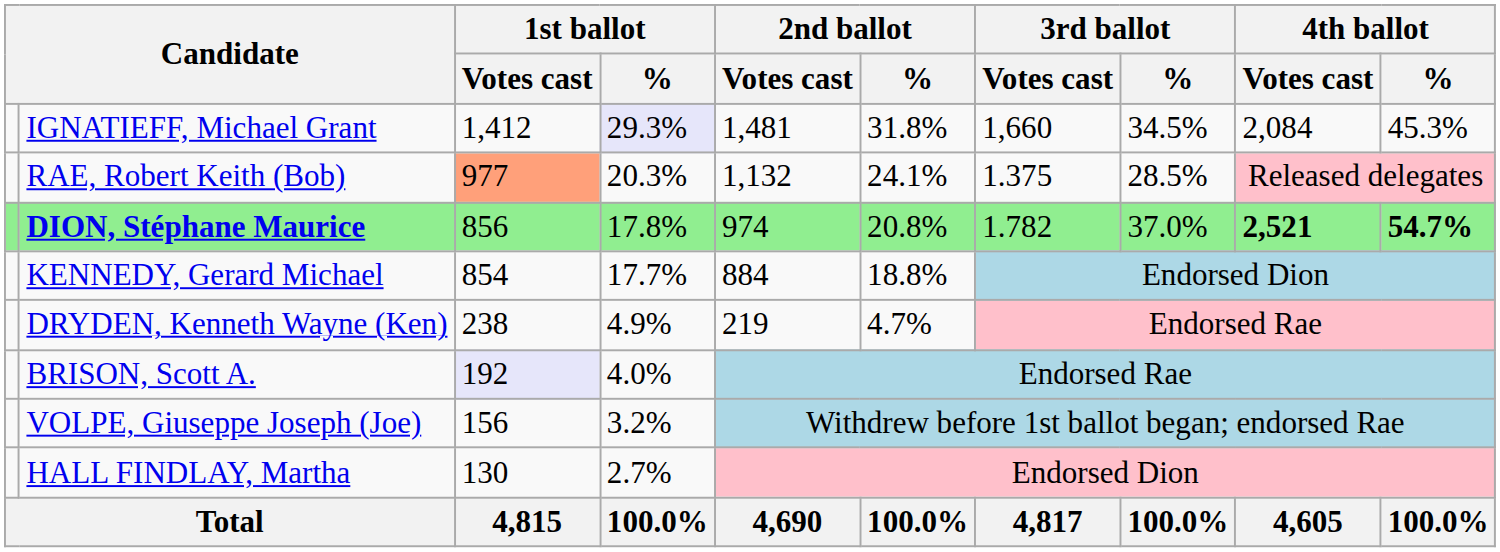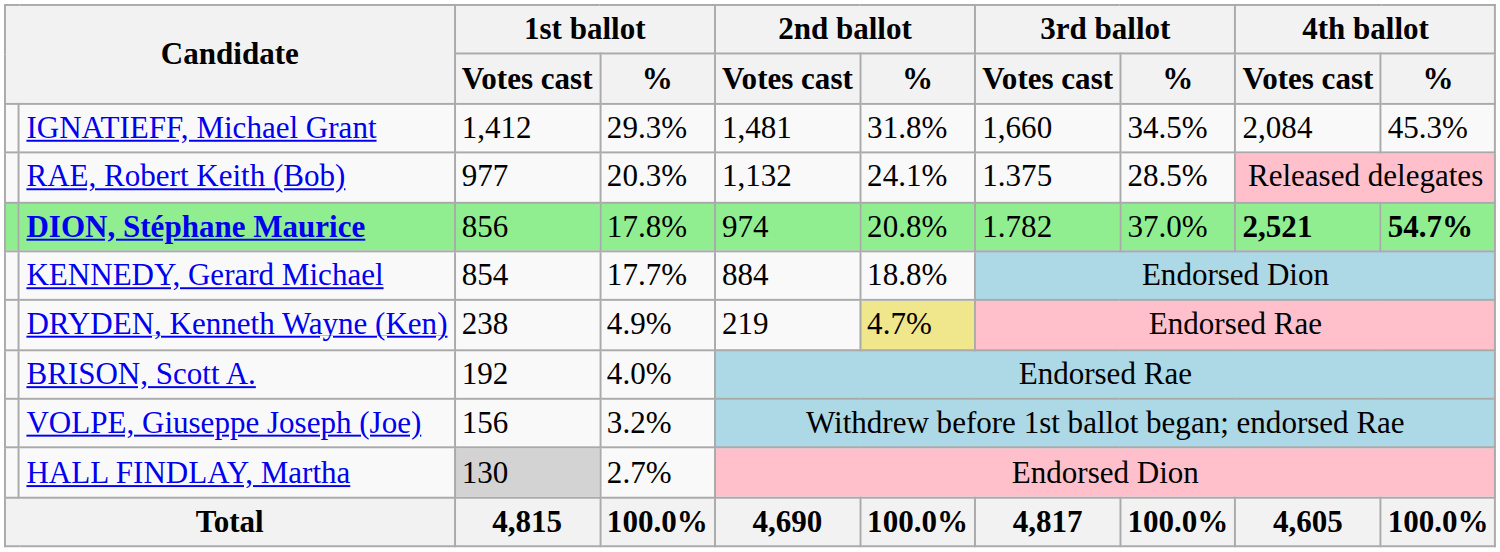IGNATIEFF, Michael Grant | 1st ballot / %: lavender background -> no background
RAE, Robert Keith (Bob) | 1st ballot / Votes cast: lightsalmon background -> no background
DRYDEN, Kenneth Wayne (Ken) | 2nd ballot / %: no background -> khaki background
BRISON, Scott A. | 1st ballot / Votes cast: lavender background -> no background
HALL FINDLAY, Martha | 1st ballot / Votes cast: no background -> lightgrey background
